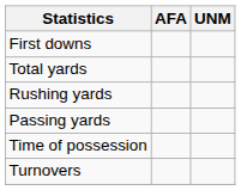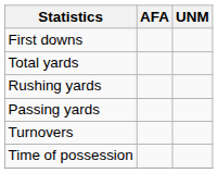rows swapped: Turnovers <-> Time of possession
